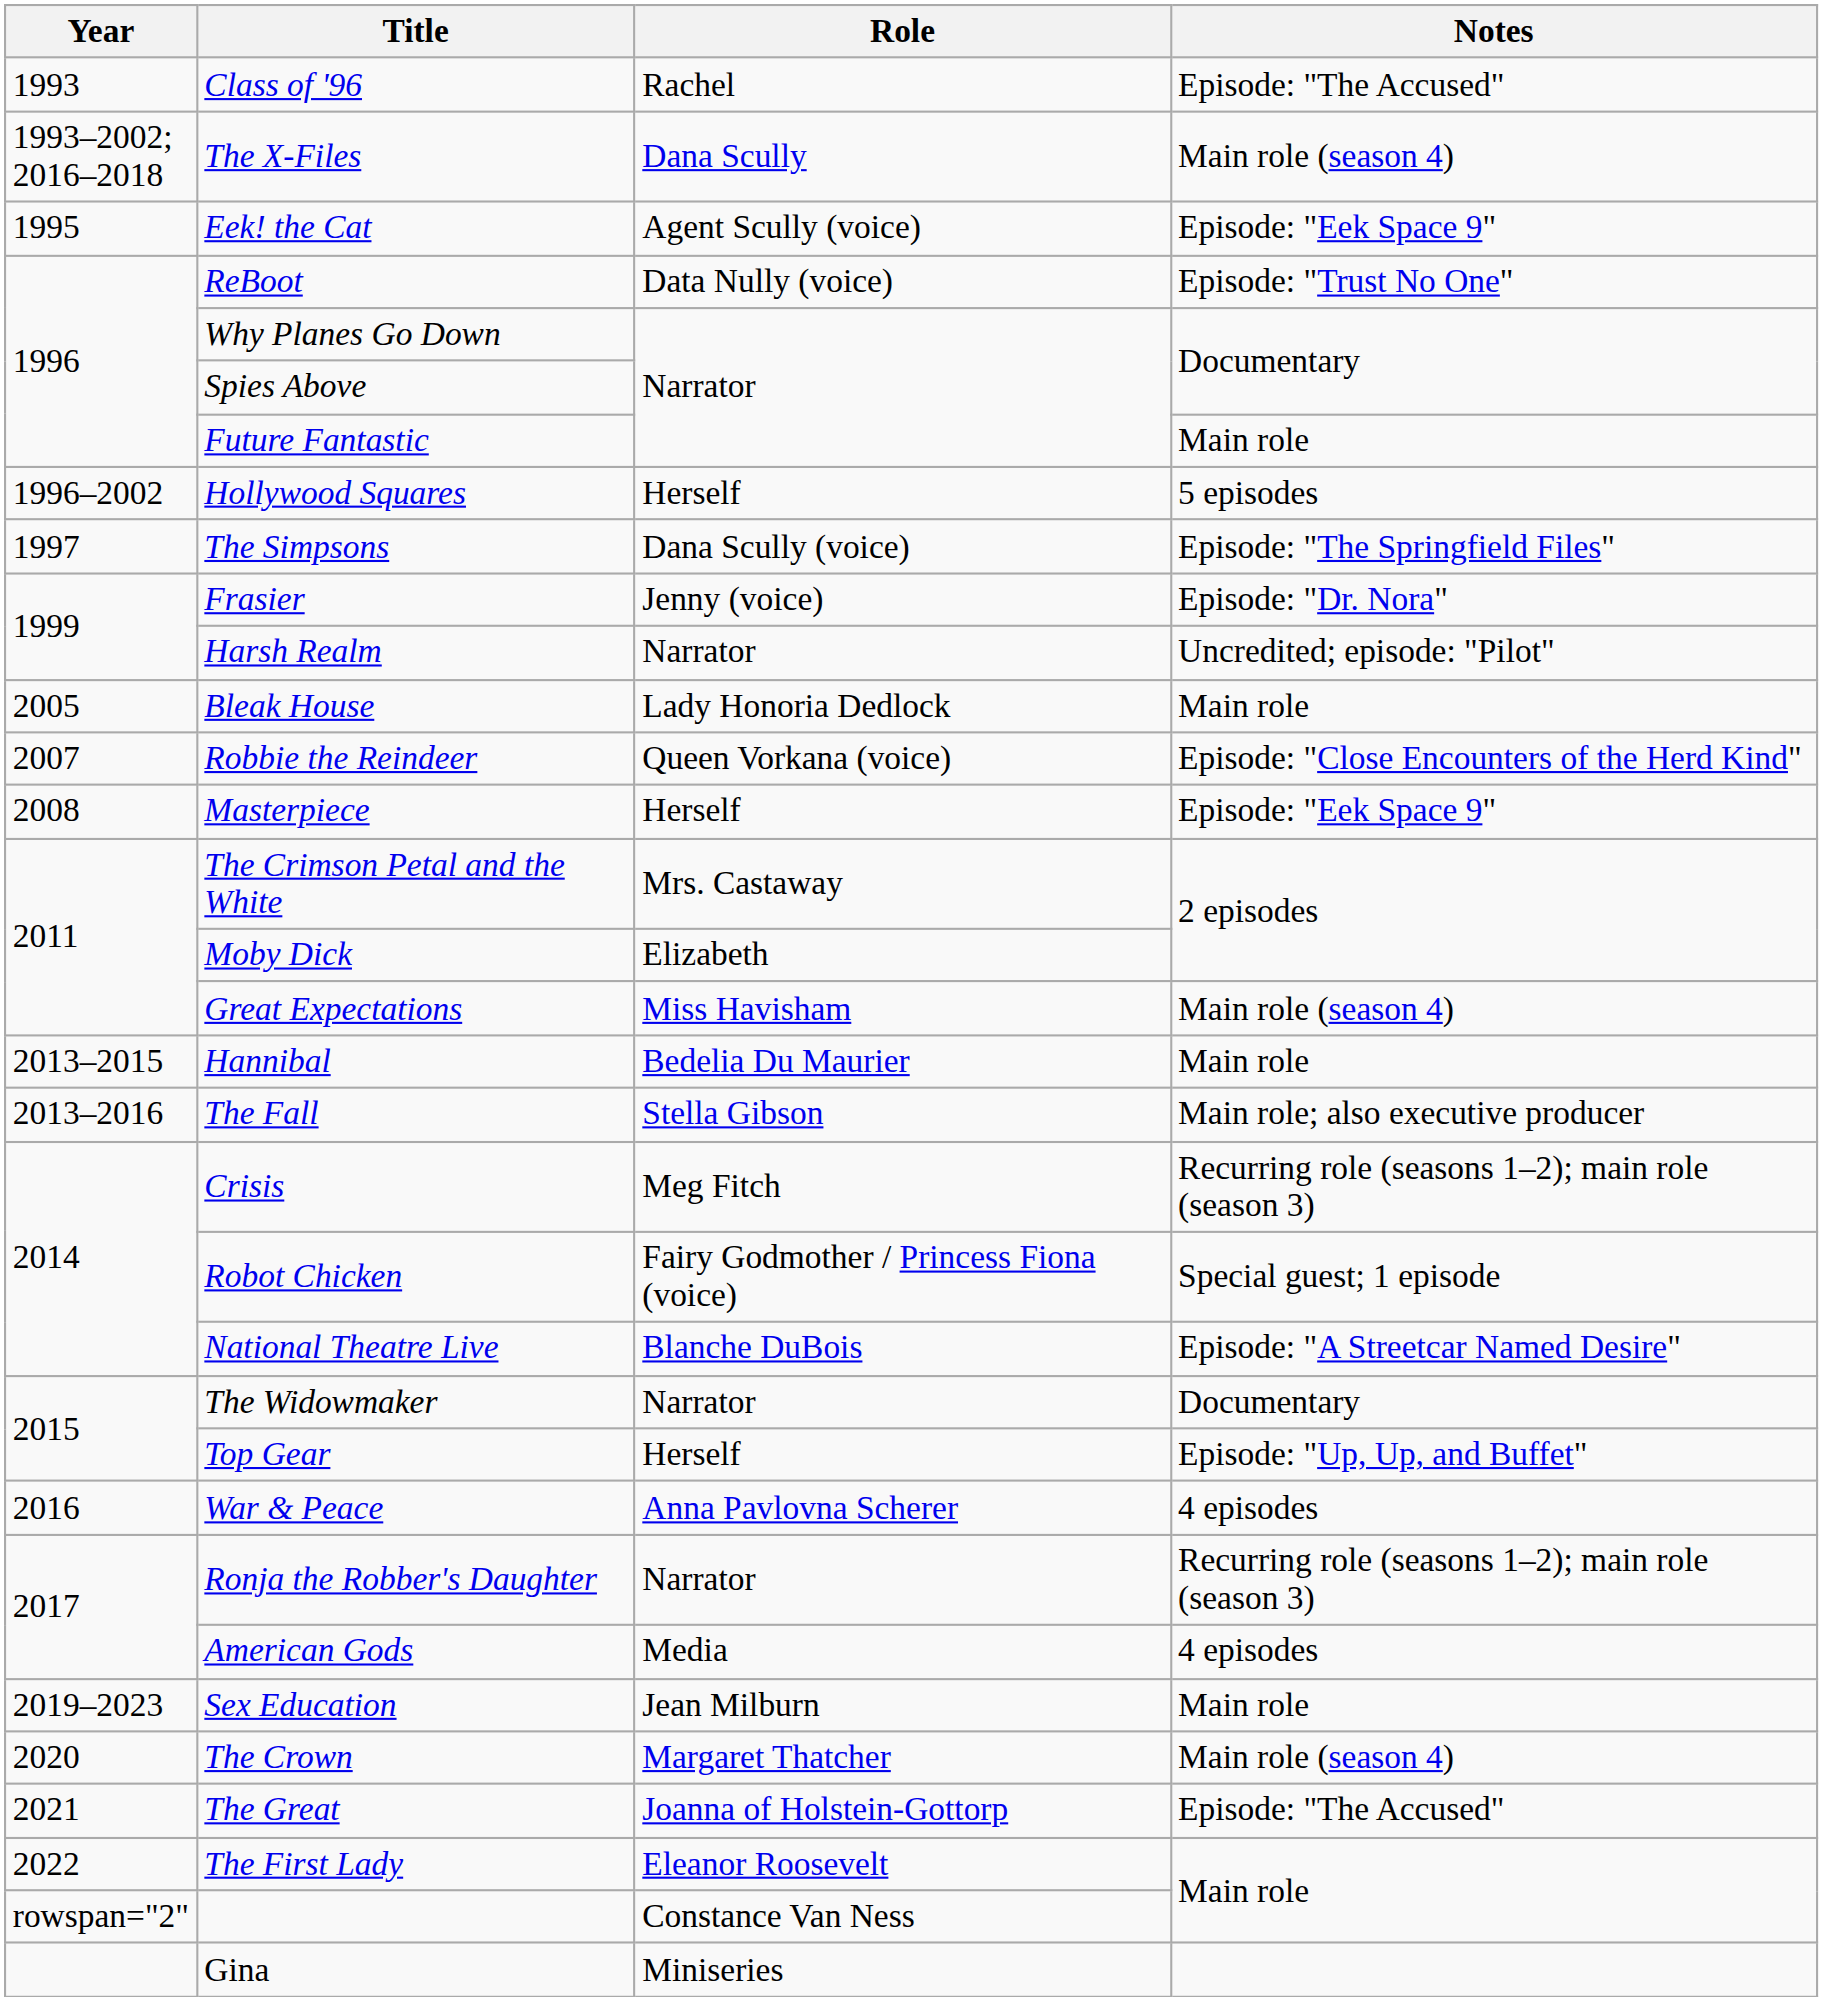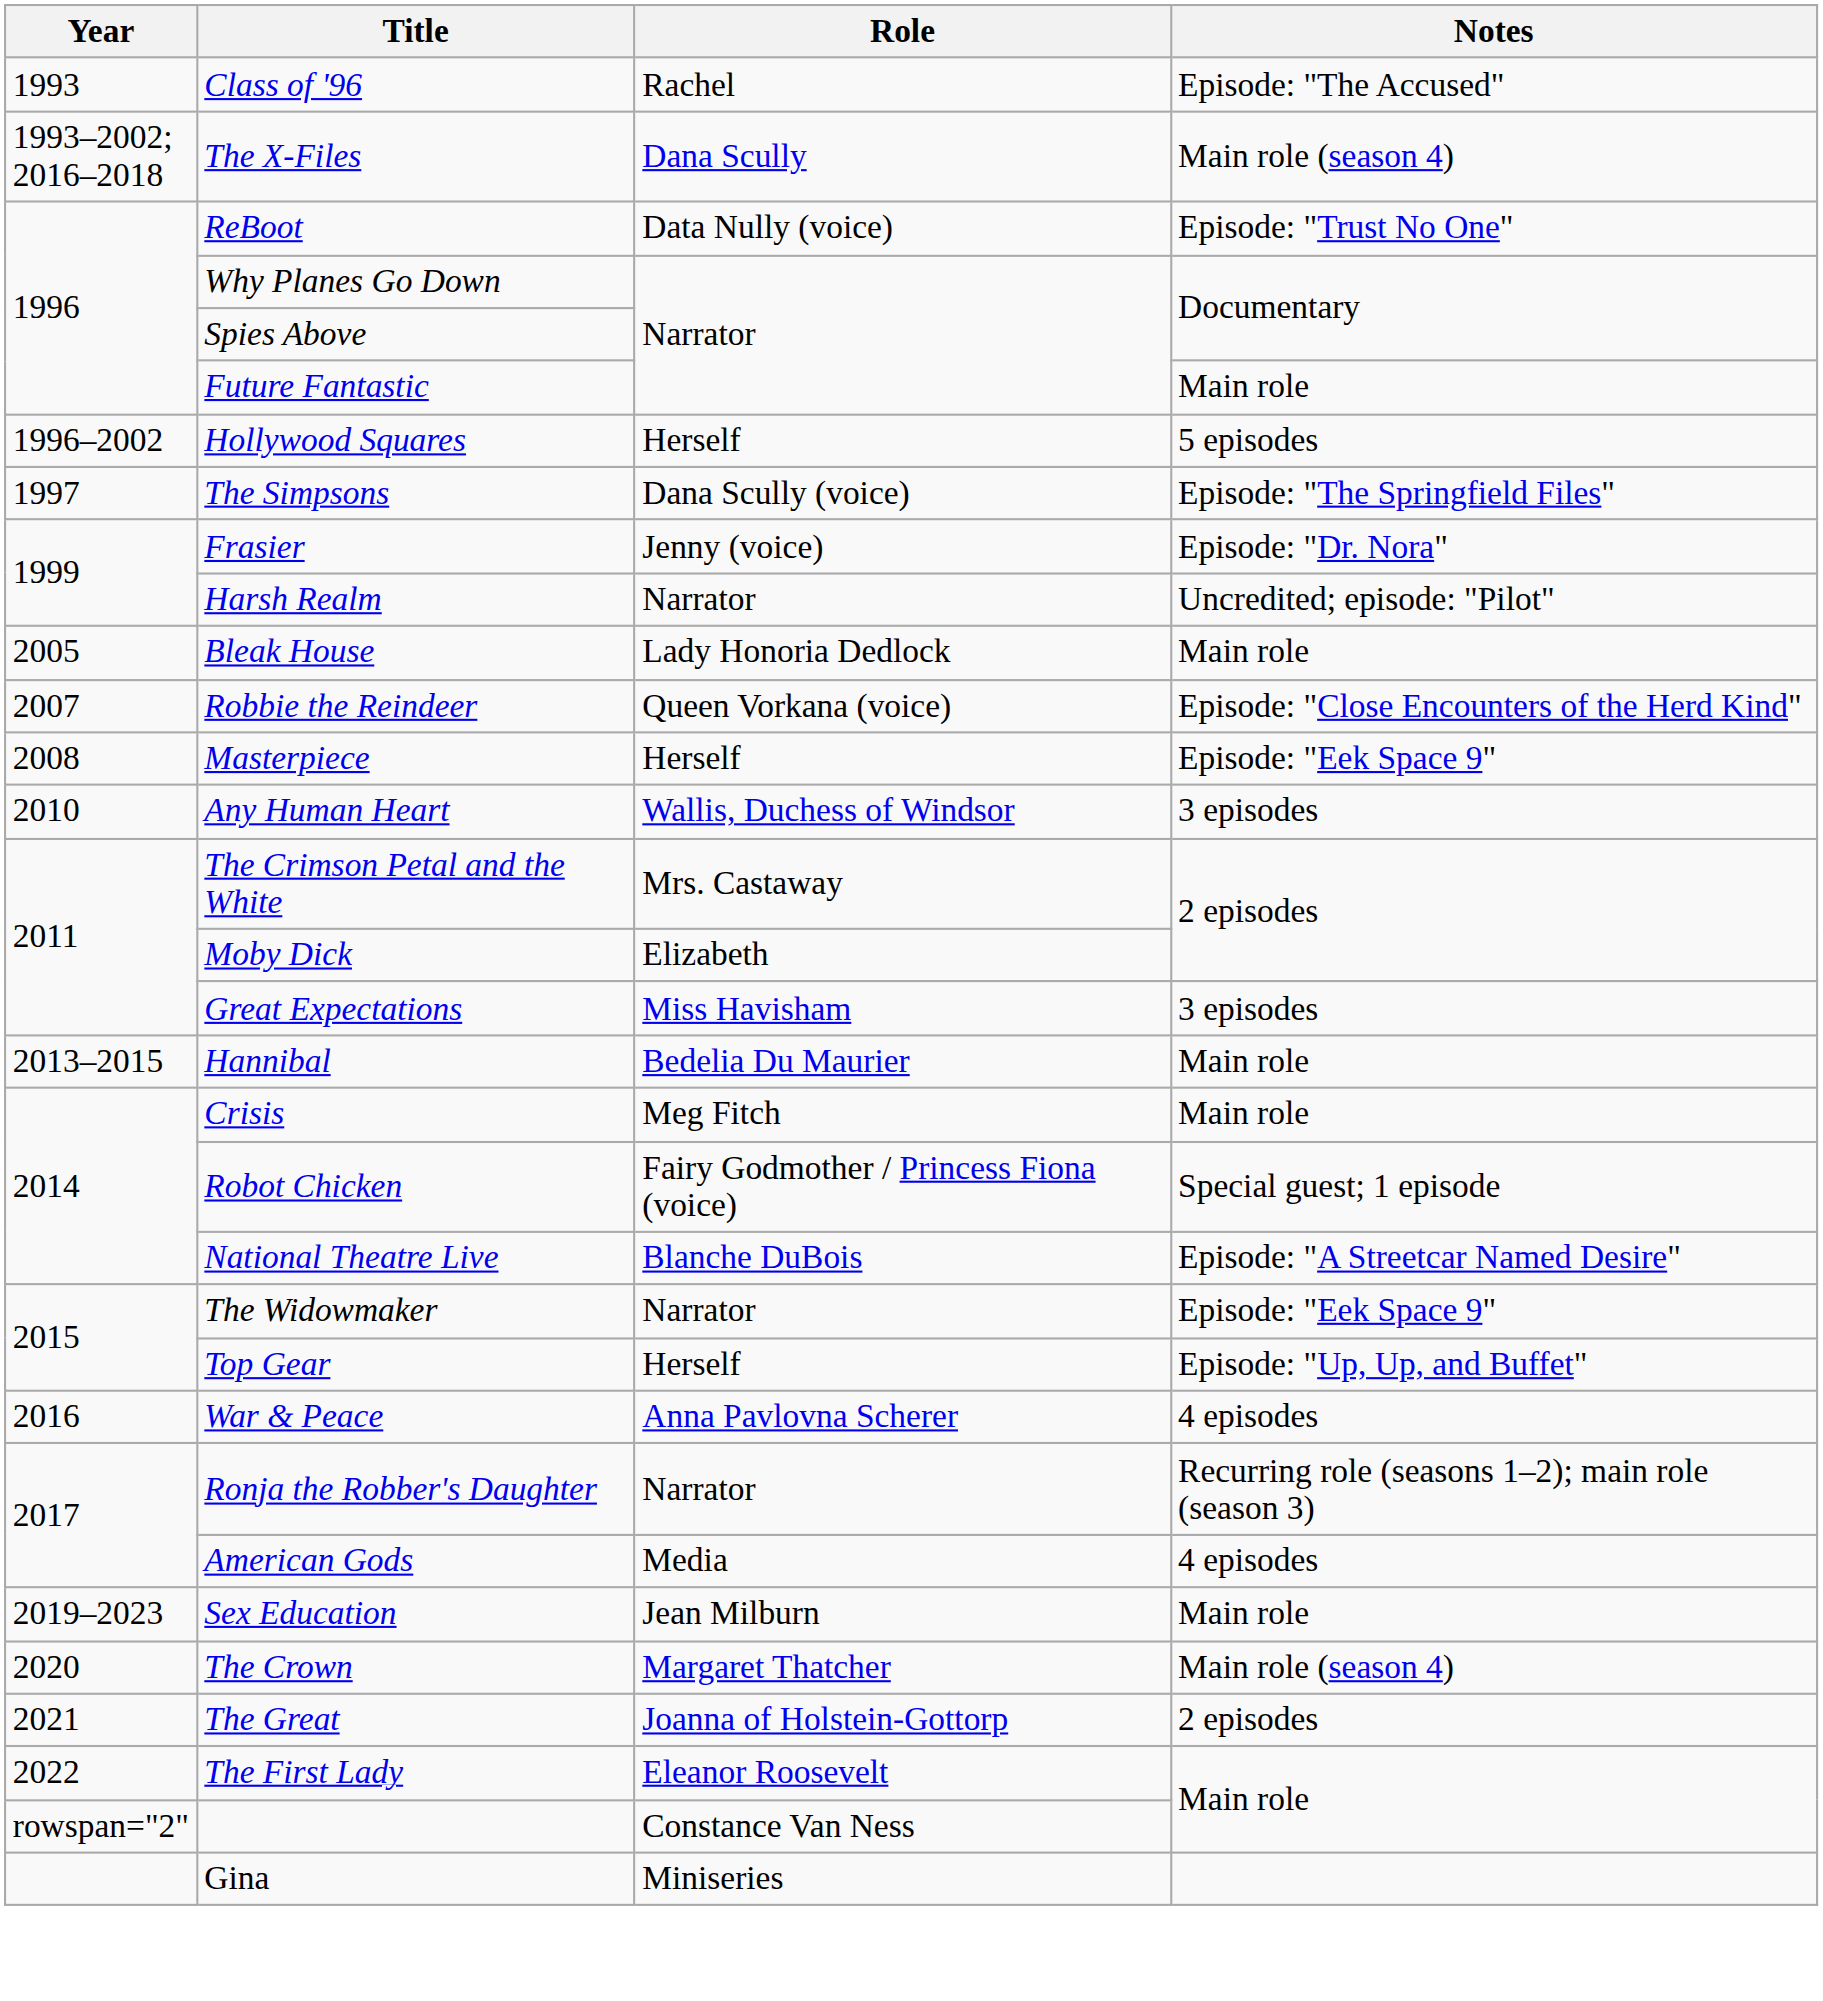- row: 1995 | Eek! the Cat | Agent Scully (voice) | Episode: "Eek Space 9"
+ row: 2010 | Any Human Heart | Wallis, Duchess of Windsor | 3 episodes
Great Expectations | Notes: Main role (season 4) -> 3 episodes
- row: 2013–2016 | The Fall | Stella Gibson | Main role; also executive producer
Crisis | Notes: Recurring role (seasons 1–2); main role (season 3) -> Main role
The Widowmaker | Notes: Documentary -> Episode: "Eek Space 9"
The Great | Notes: Episode: "The Accused" -> 2 episodes
